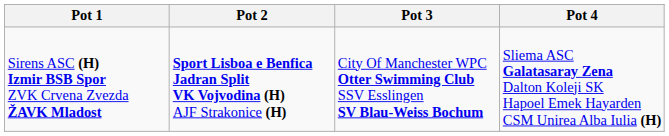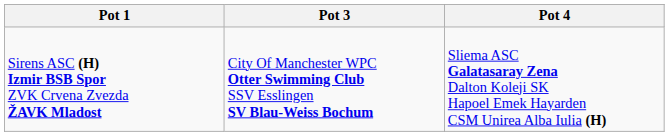- column: Pot 2 | Sport Lisboa e Benfica Jadran Split VK Vojvodina (H) AJF Strakonice (H)
